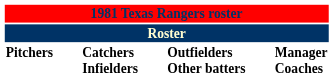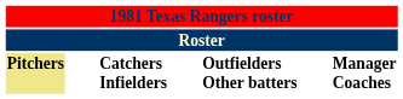Pitchers | column 1: no background -> khaki background
